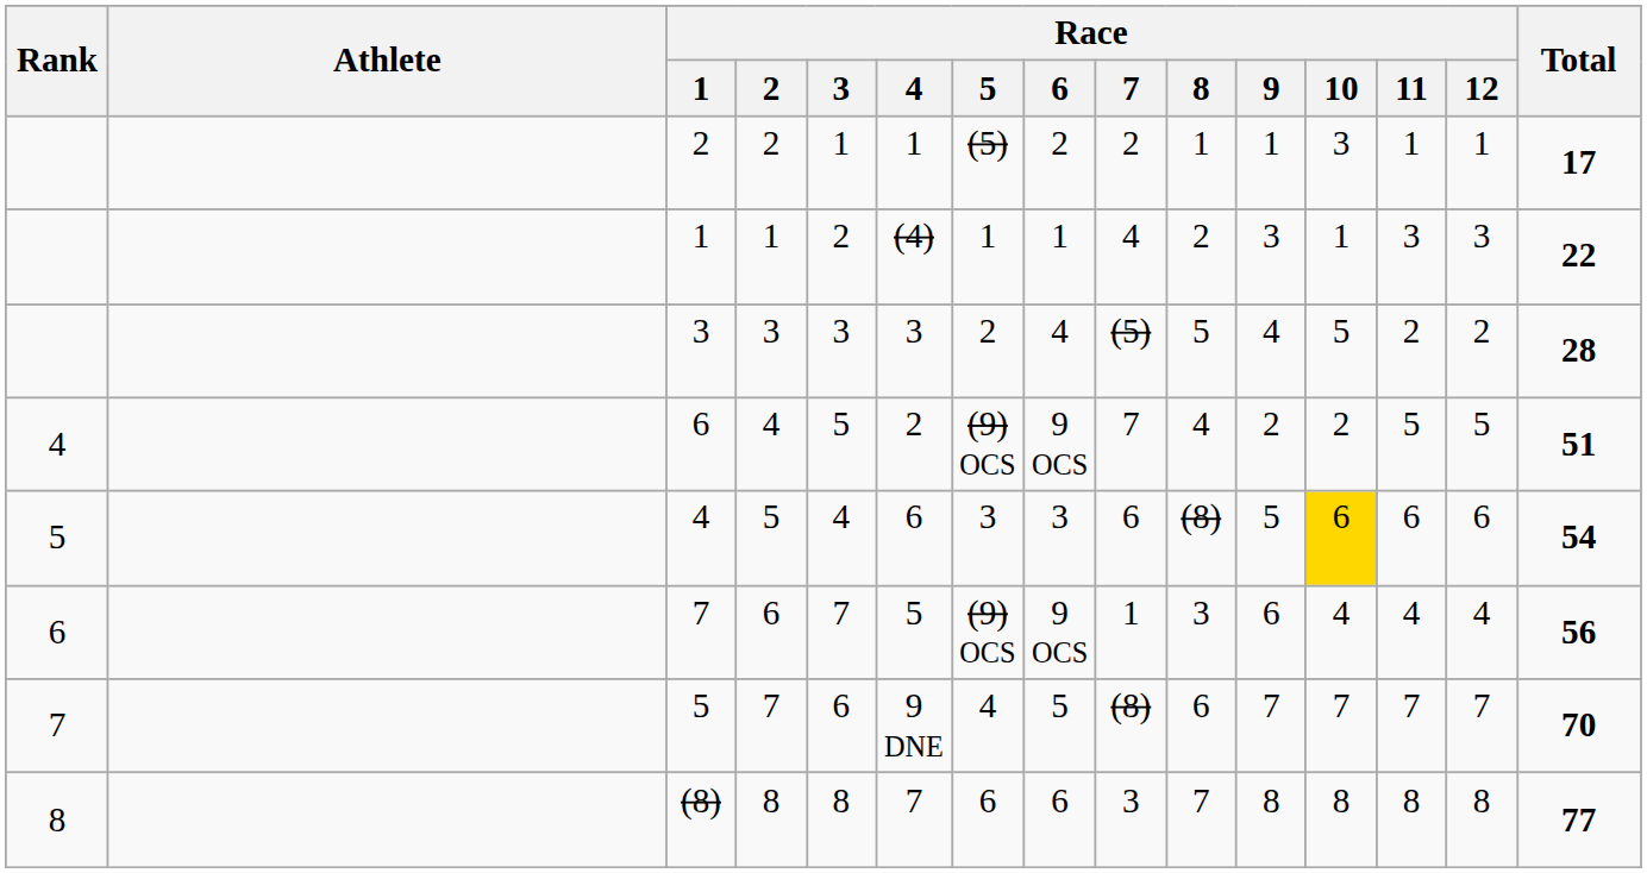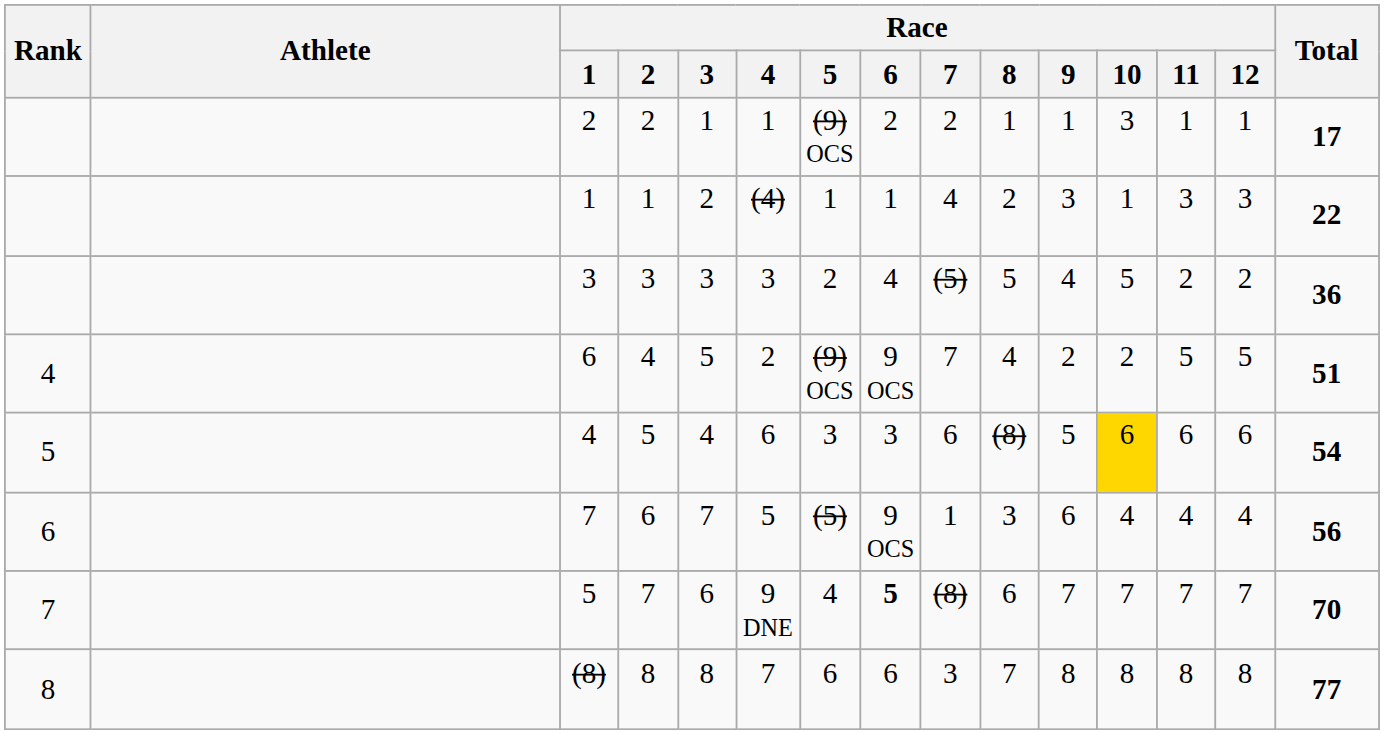row 3 | Race / 5: (5) -> (9) OCS
row 5 | Total: 28 -> 36
row 8 | Race / 5: (9) OCS -> (5)
row 9 | Race / 6: normal -> bold
